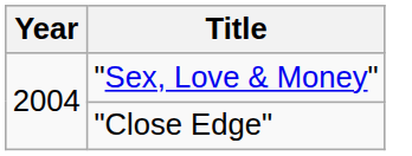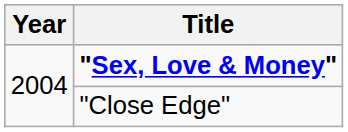"Sex, Love & Money" | Title: normal -> bold
